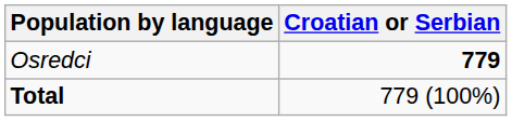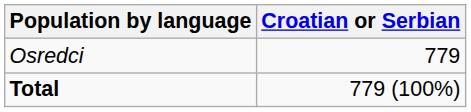Osredci | Croatian or Serbian: bold -> normal
